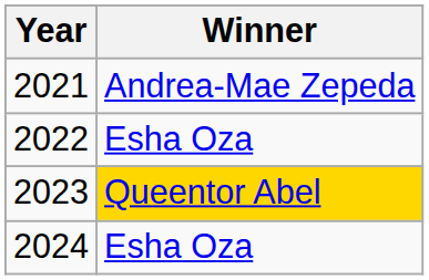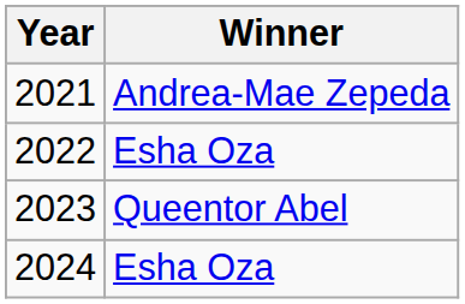2023 | Winner: gold background -> no background
